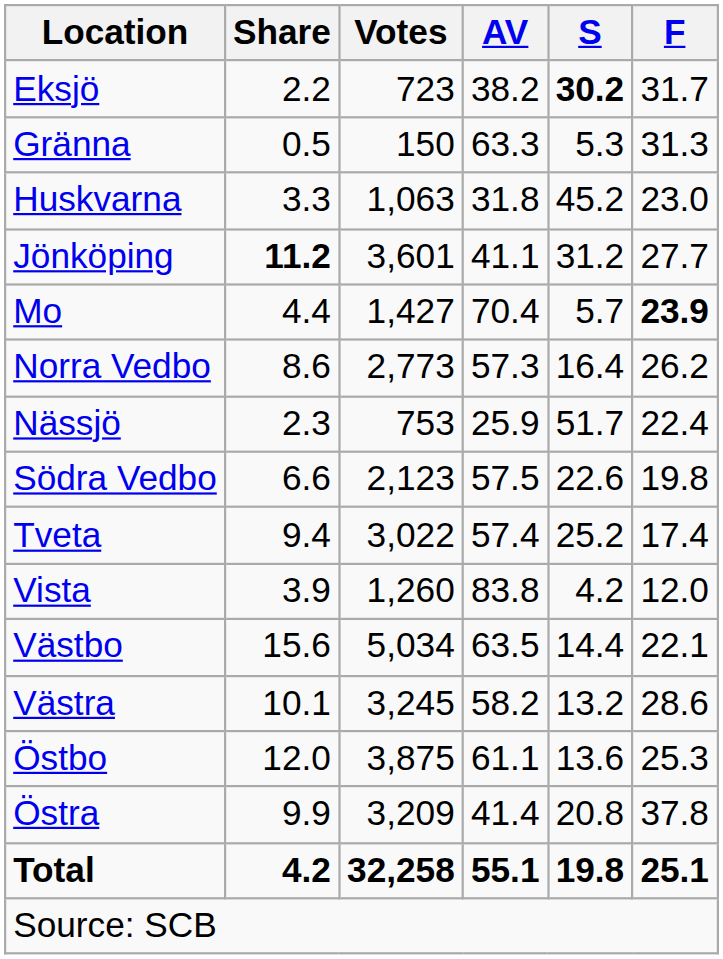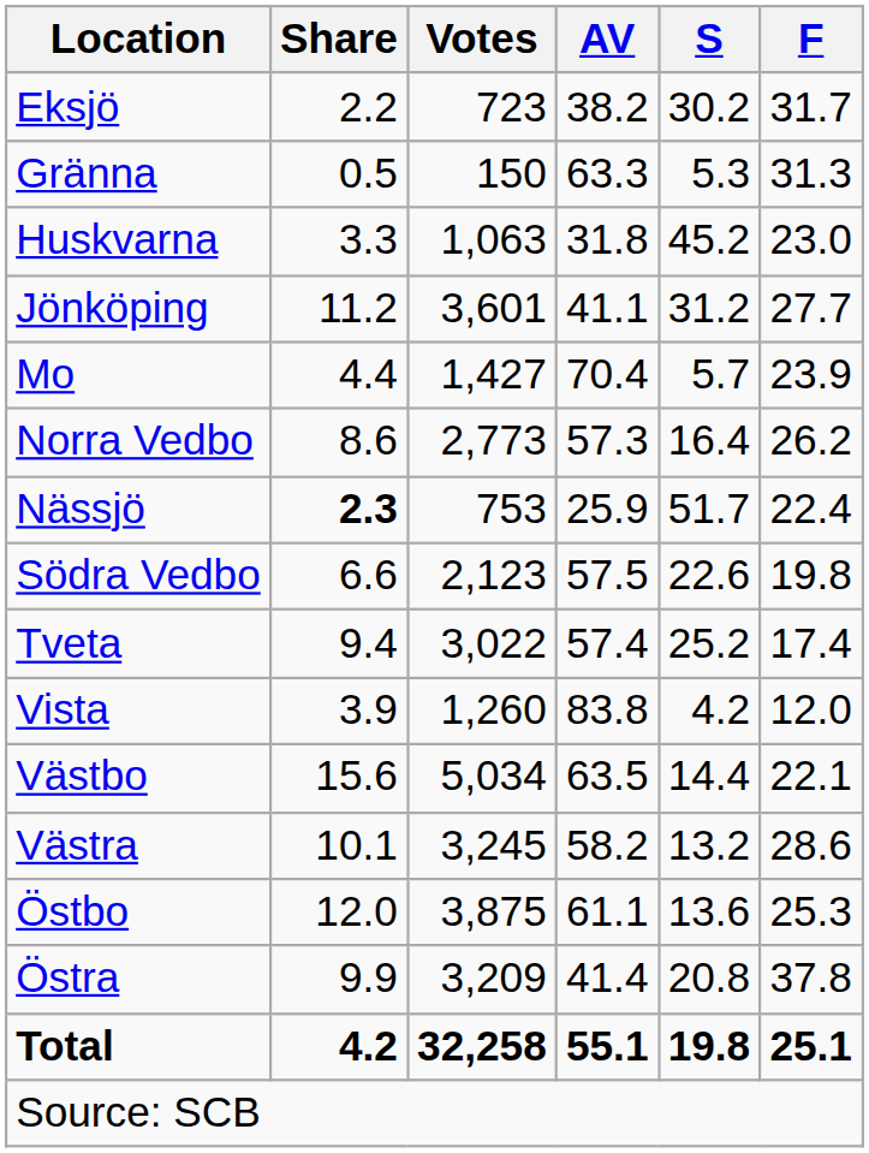Eksjö | S: bold -> normal
Jönköping | Share: bold -> normal
Mo | F: bold -> normal
Nässjö | Share: normal -> bold
